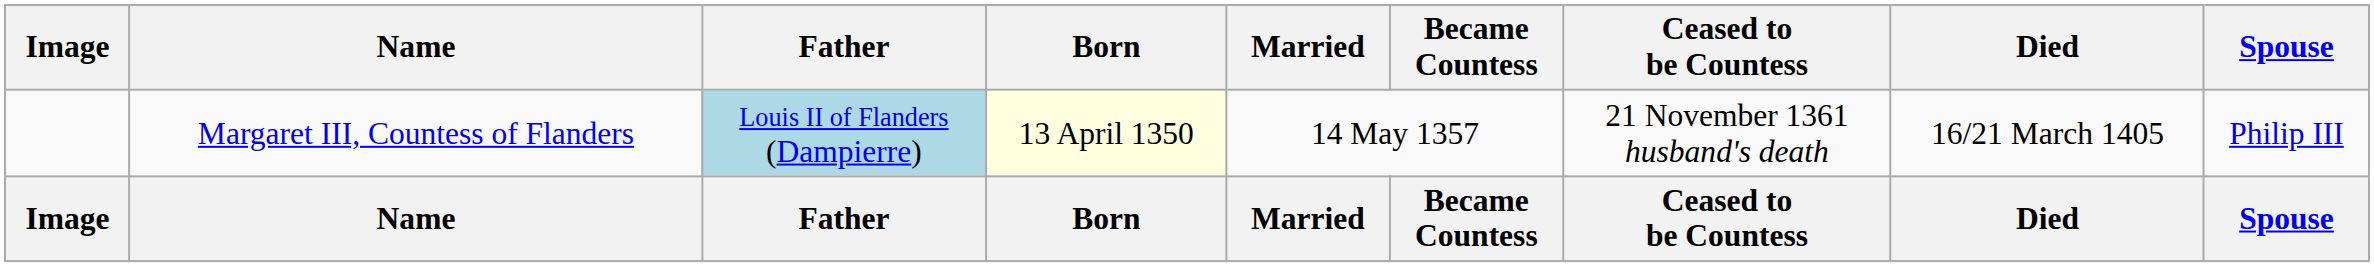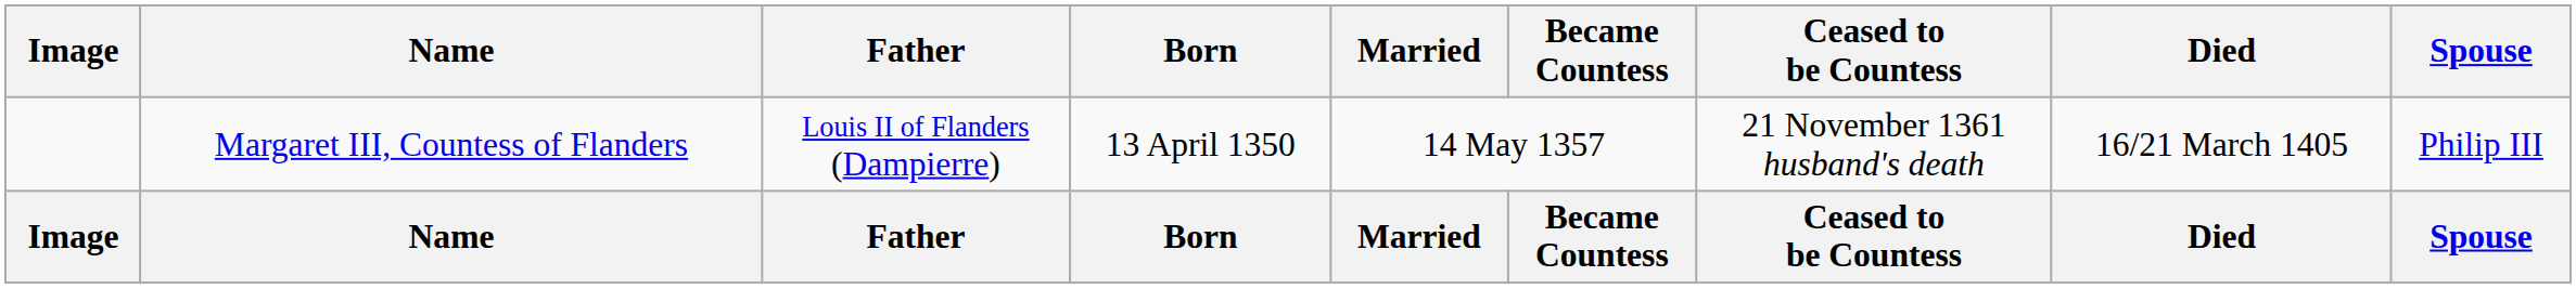Margaret III, Countess of Flanders | Father: lightblue background -> no background
Margaret III, Countess of Flanders | Born: lightyellow background -> no background
